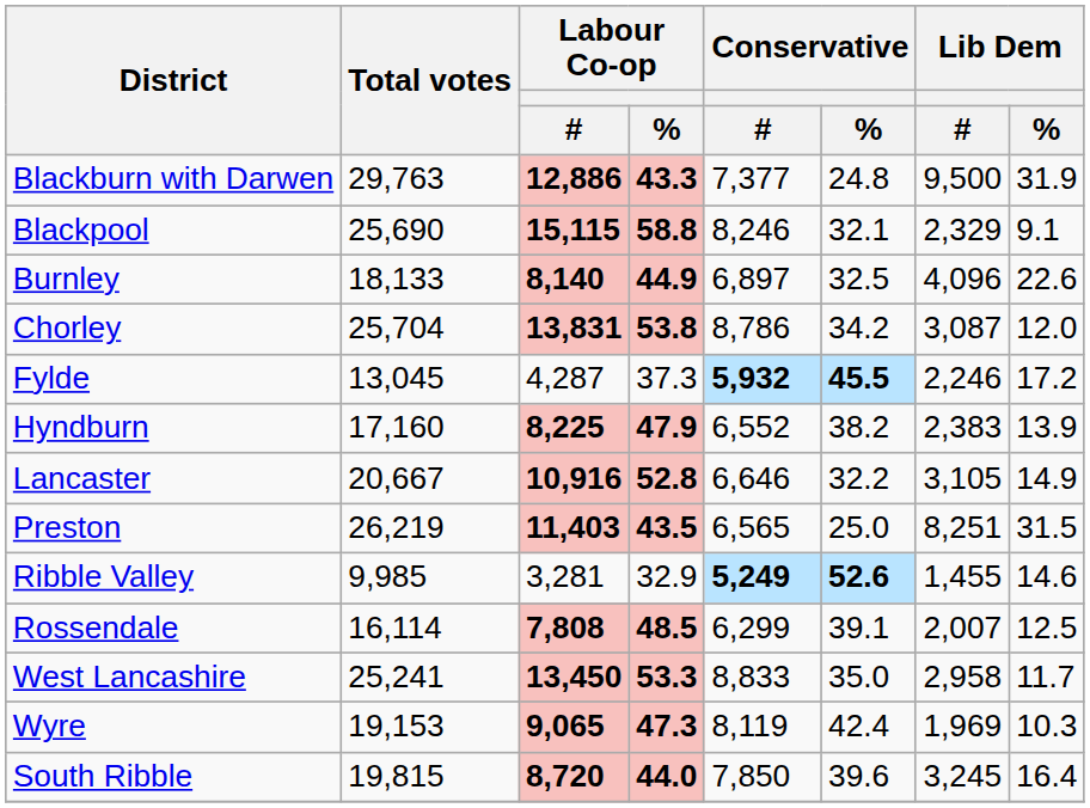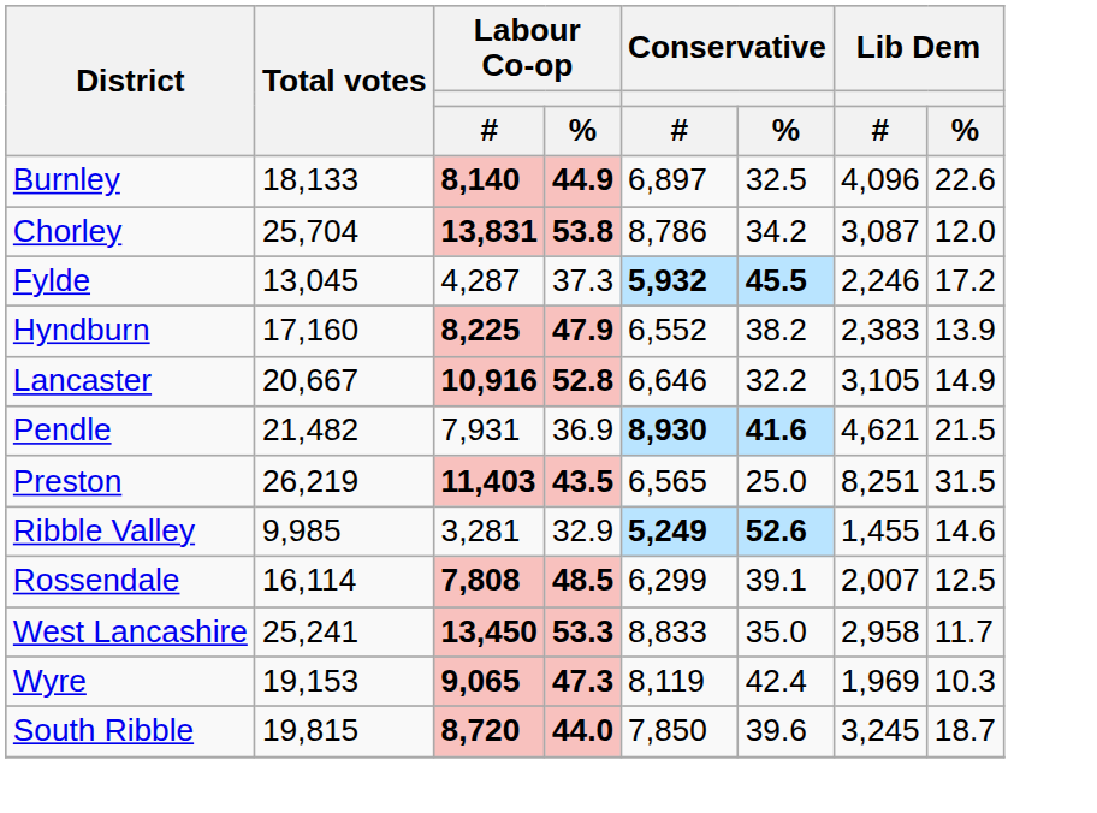- row: Blackburn with Darwen | 29,763 | 12,886 | 43.3 | 7,377 | 24.8 | 9,500 | 31.9
- row: Blackpool | 25,690 | 15,115 | 58.8 | 8,246 | 32.1 | 2,329 | 9.1
+ row: Pendle | 21,482 | 7,931 | 36.9 | 8,930 | 41.6 | 4,621 | 21.5
South Ribble | Lib Dem / %: 16.4 -> 18.7
